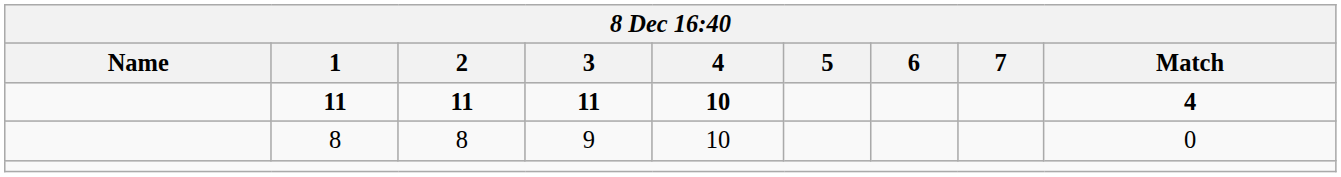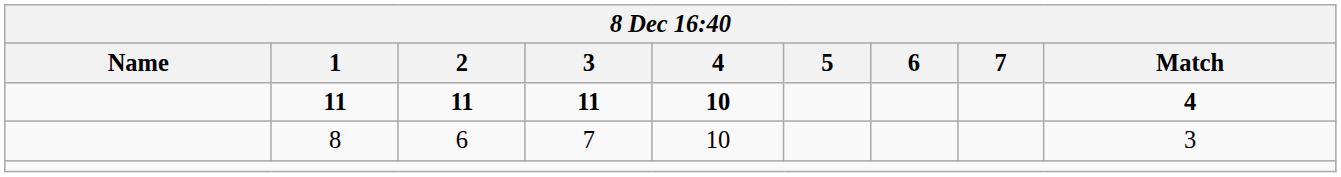row 4 | 2: 8 -> 6
row 4 | 3: 9 -> 7
row 4 | Match: 0 -> 3
